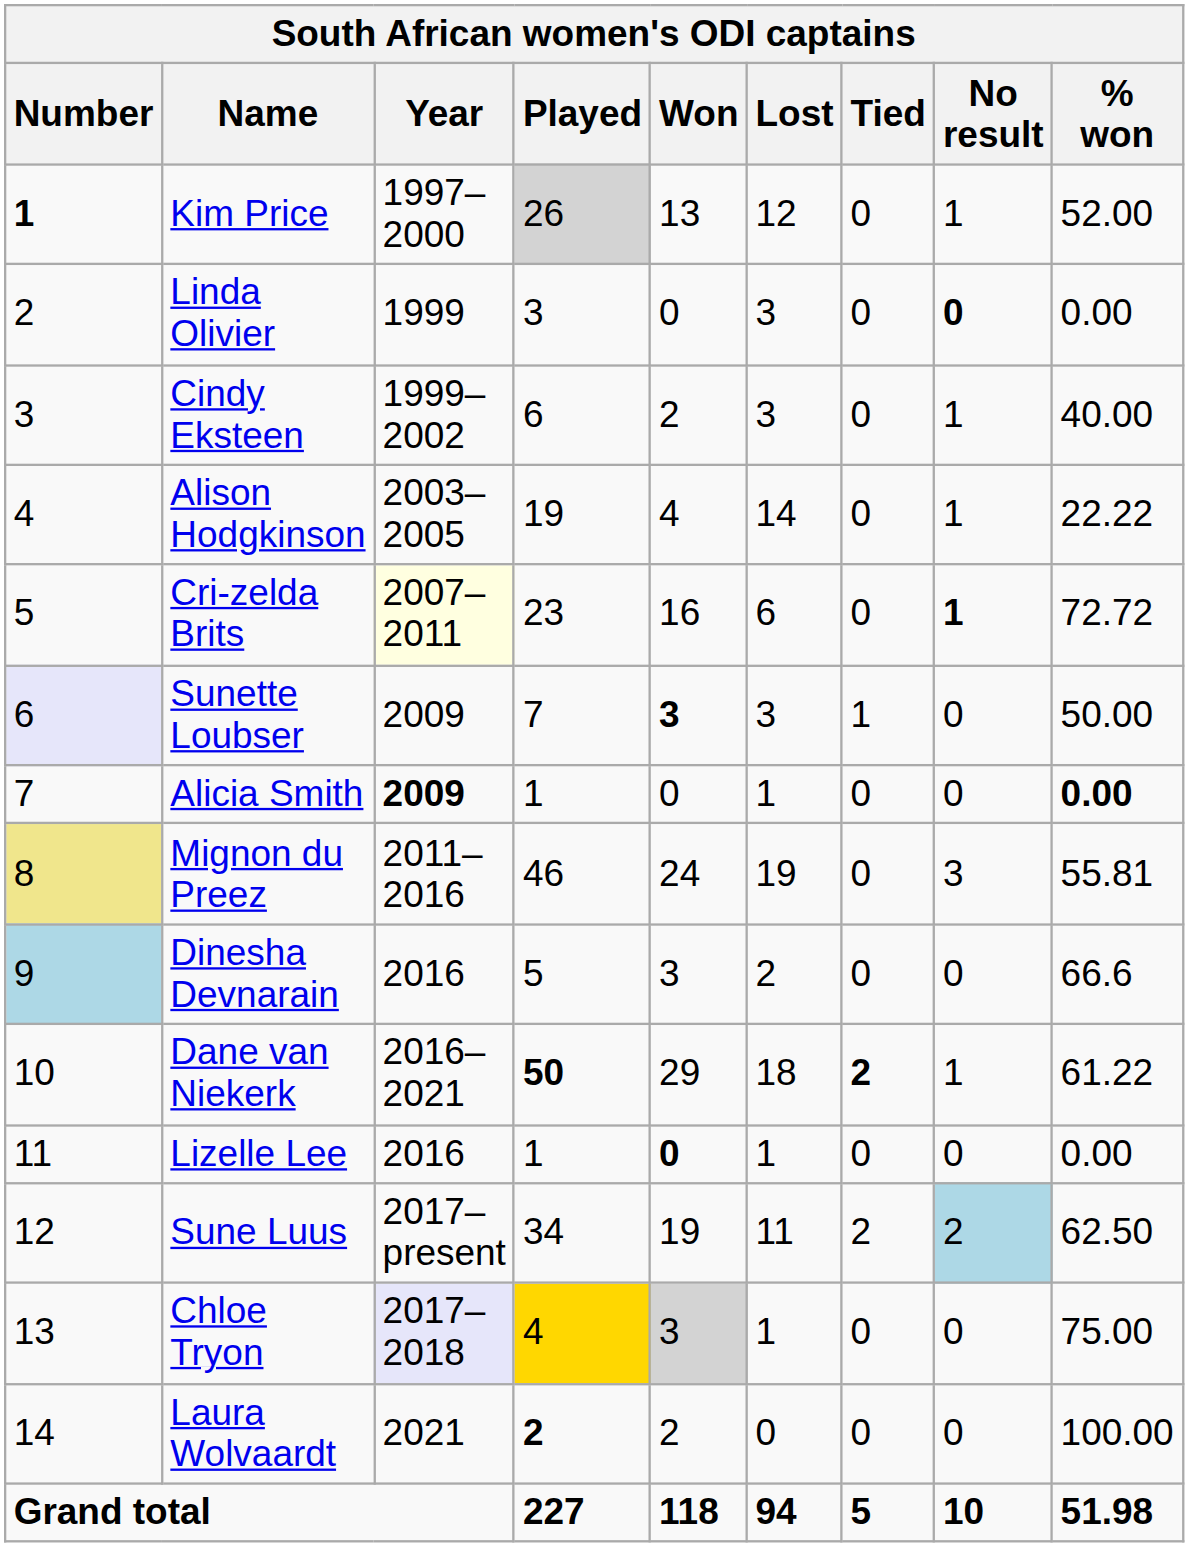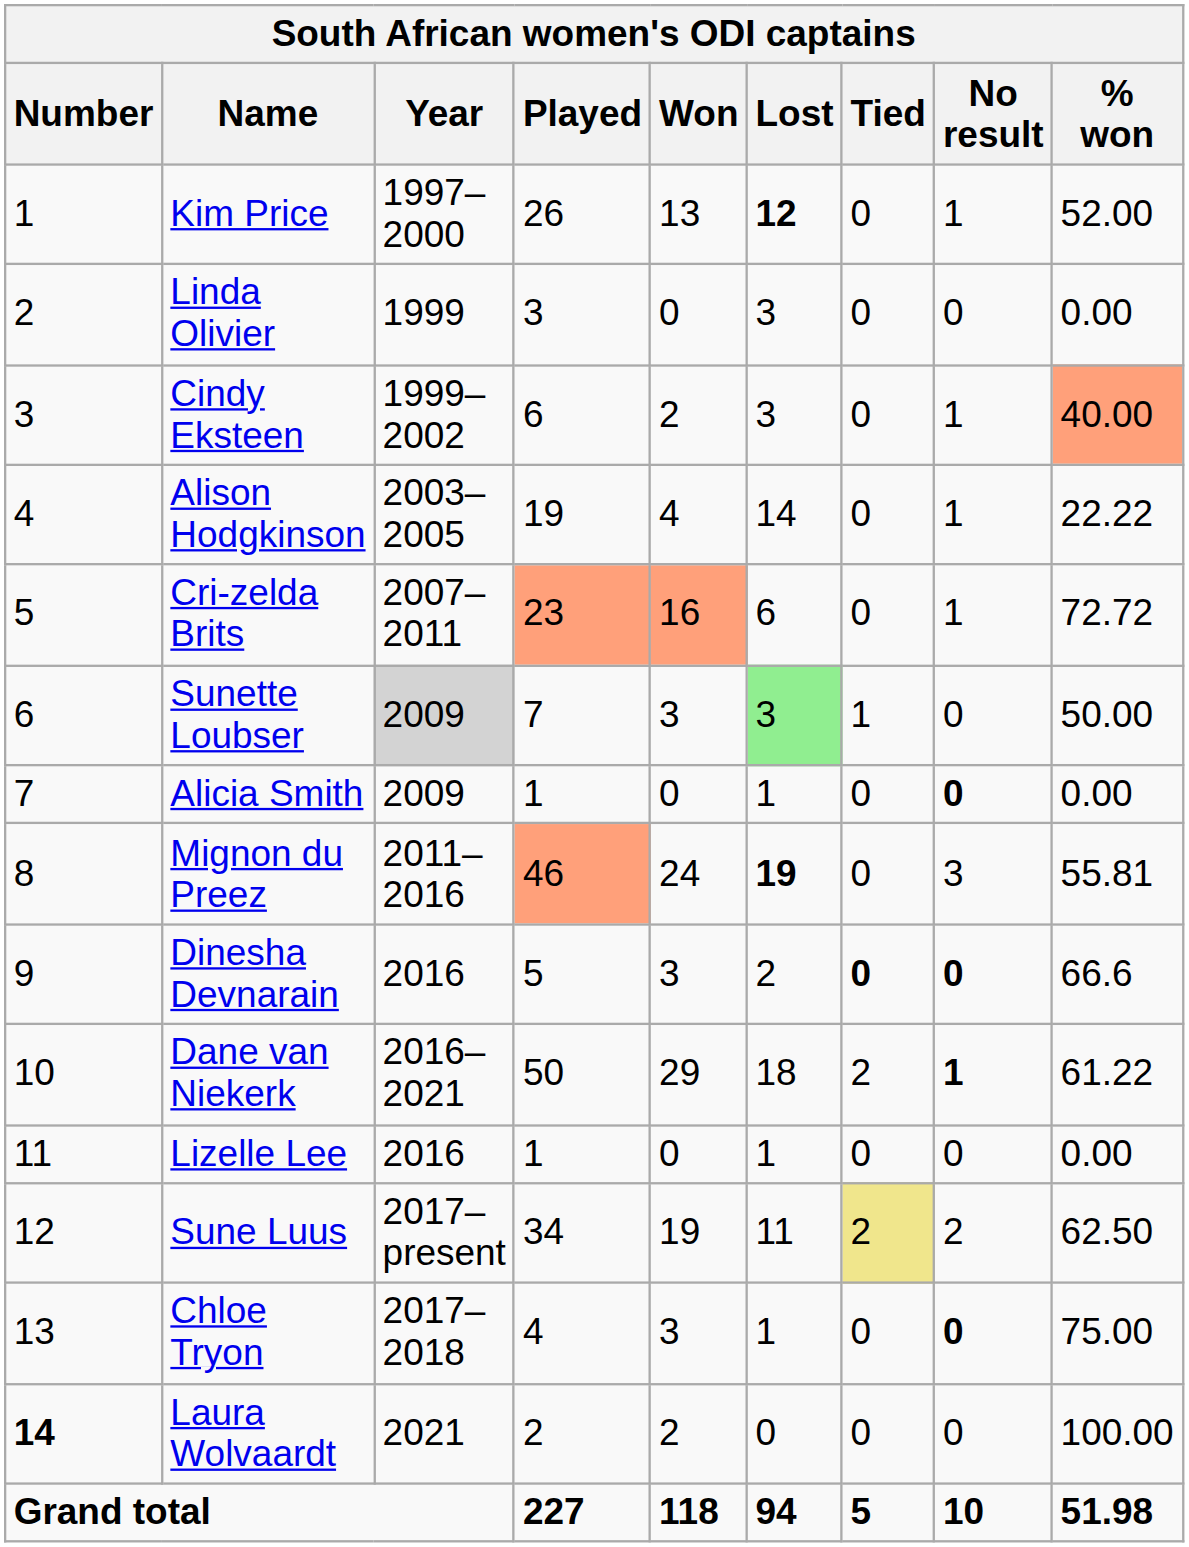Kim Price | Number: bold -> normal
Kim Price | Played: lightgrey background -> no background
Kim Price | Lost: normal -> bold
Linda Olivier | No result: bold -> normal
Cindy Eksteen | % won: no background -> lightsalmon background
Cri-zelda Brits | Year: lightyellow background -> no background
Cri-zelda Brits | Played: no background -> lightsalmon background
Cri-zelda Brits | Won: no background -> lightsalmon background
Cri-zelda Brits | No result: bold -> normal
Sunette Loubser | Number: lavender background -> no background
Sunette Loubser | Year: no background -> lightgrey background
Sunette Loubser | Won: bold -> normal
Sunette Loubser | Lost: no background -> lightgreen background
Alicia Smith | Year: bold -> normal
Alicia Smith | No result: normal -> bold
Alicia Smith | % won: bold -> normal
Mignon du Preez | Number: khaki background -> no background
Mignon du Preez | Played: no background -> lightsalmon background
Mignon du Preez | Lost: normal -> bold
Dinesha Devnarain | Number: lightblue background -> no background
Dinesha Devnarain | Tied: normal -> bold
Dinesha Devnarain | No result: normal -> bold
Dane van Niekerk | Played: bold -> normal
Dane van Niekerk | Tied: bold -> normal
Dane van Niekerk | No result: normal -> bold
Lizelle Lee | Won: bold -> normal
Sune Luus | Tied: no background -> khaki background
Sune Luus | No result: lightblue background -> no background
Chloe Tryon | Year: lavender background -> no background
Chloe Tryon | Played: gold background -> no background
Chloe Tryon | Won: lightgrey background -> no background
Chloe Tryon | No result: normal -> bold
Laura Wolvaardt | Number: normal -> bold
Laura Wolvaardt | Played: bold -> normal
